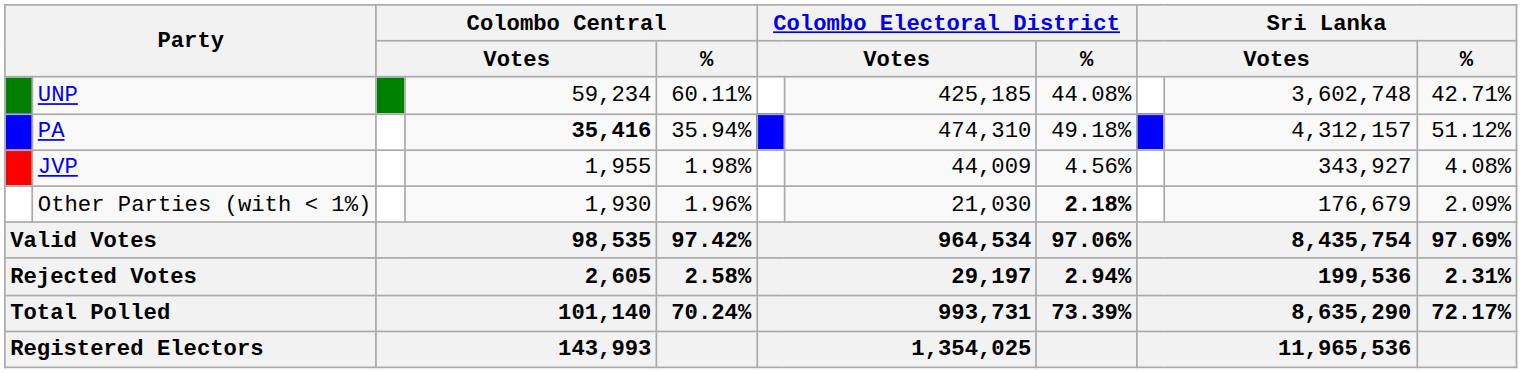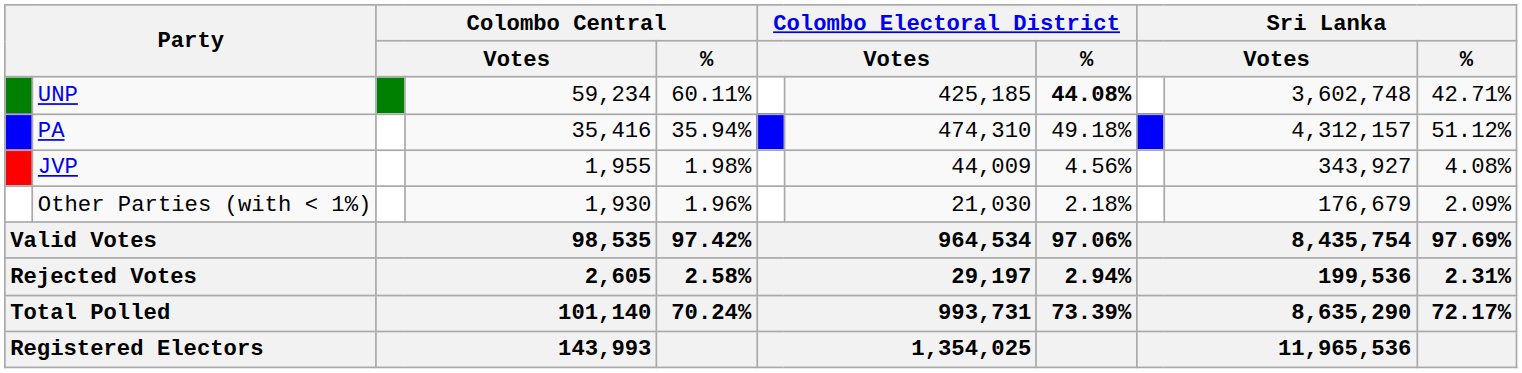UNP | Colombo Electoral District / %: normal -> bold
PA | column 4: bold -> normal
Other Parties (with < 1%) | Colombo Electoral District / %: bold -> normal
